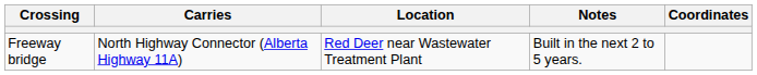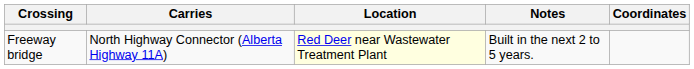Freeway bridge | Location: no background -> lightyellow background
